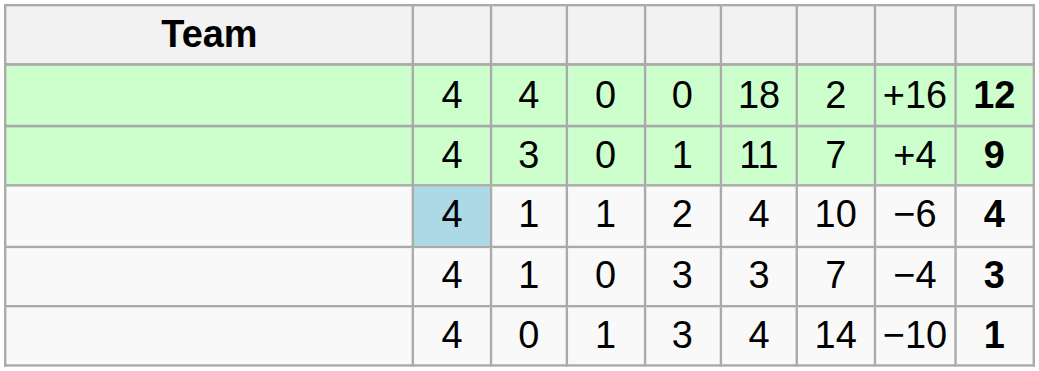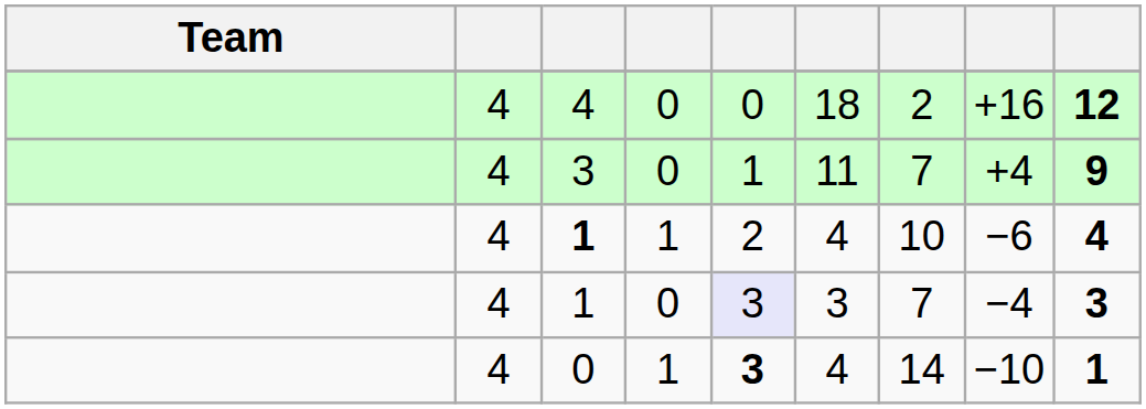row 4 | column 2: lightblue background -> no background
row 4 | column 3: normal -> bold
row 5 | column 5: no background -> lavender background
row 6 | column 5: normal -> bold
